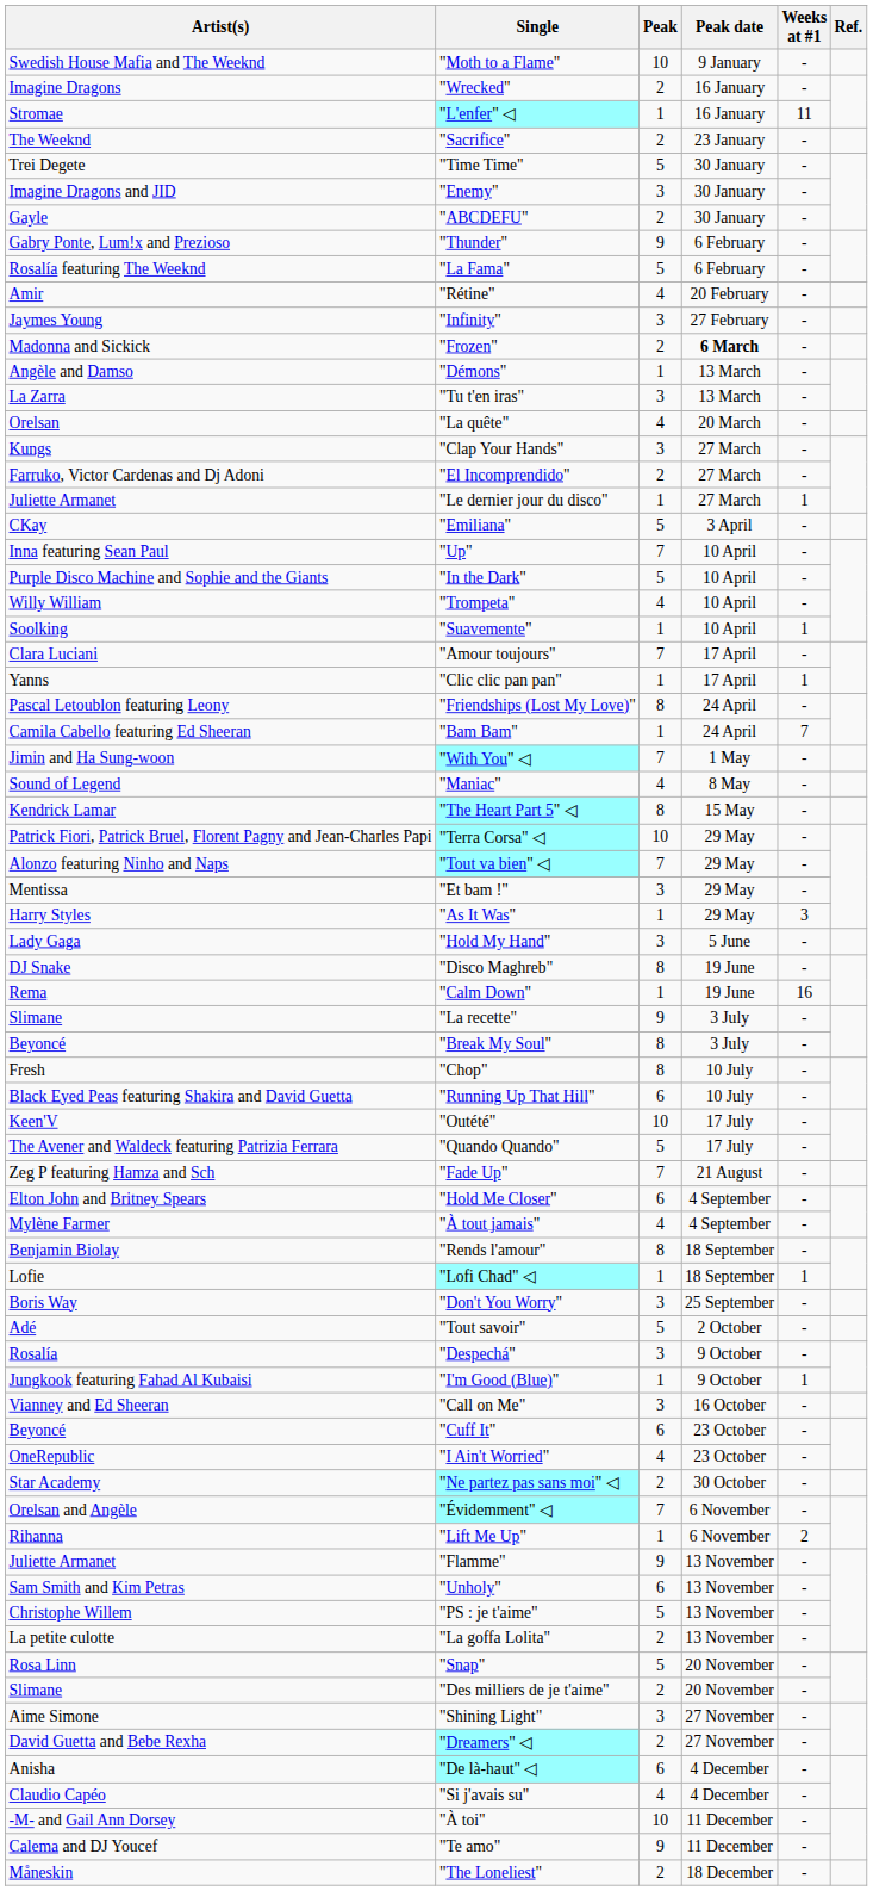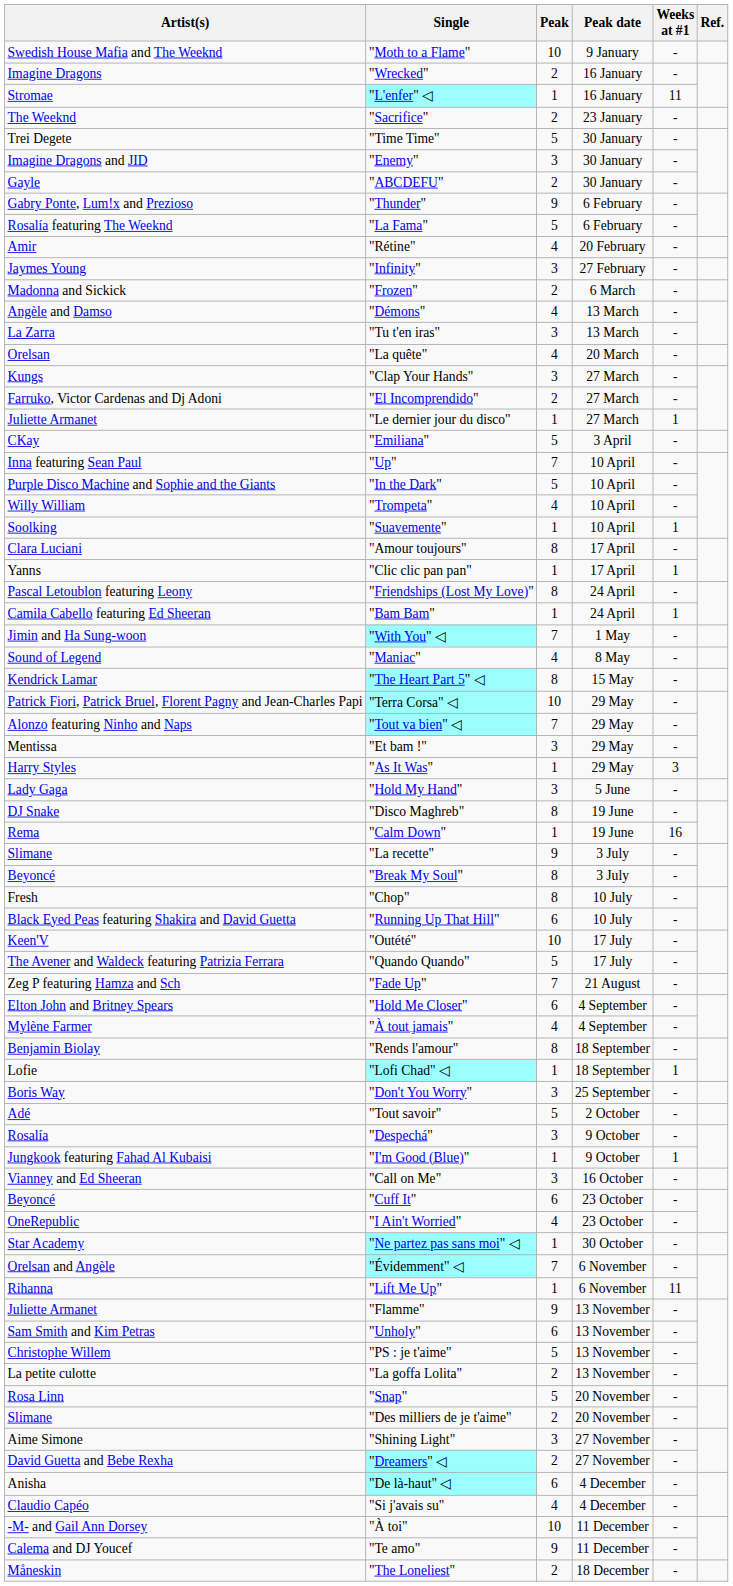"Frozen" | Peak date: bold -> normal
"Démons" | Peak: 1 -> 4
"Amour toujours" | Peak: 7 -> 8
"Bam Bam" | Weeks at #1: 7 -> 1
"Ne partez pas sans moi" ◁ | Peak: 2 -> 1
"Lift Me Up" | Weeks at #1: 2 -> 11
